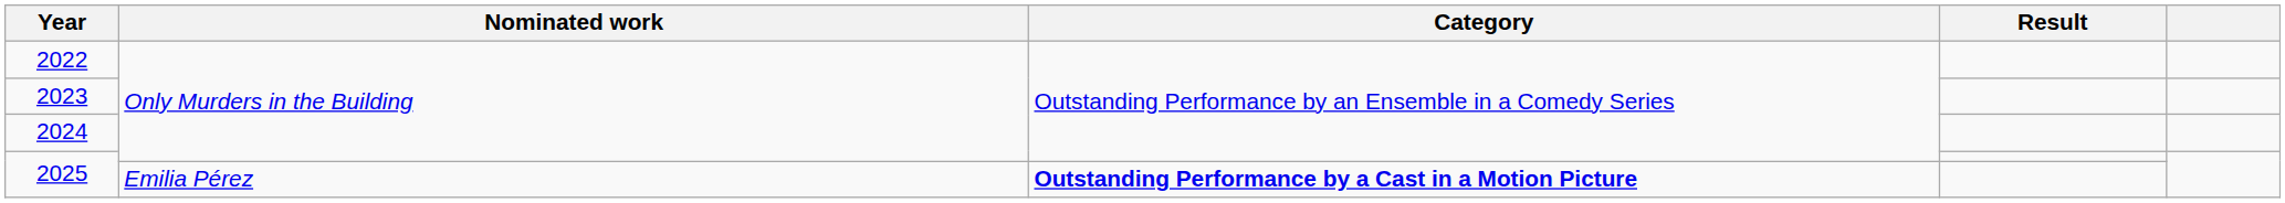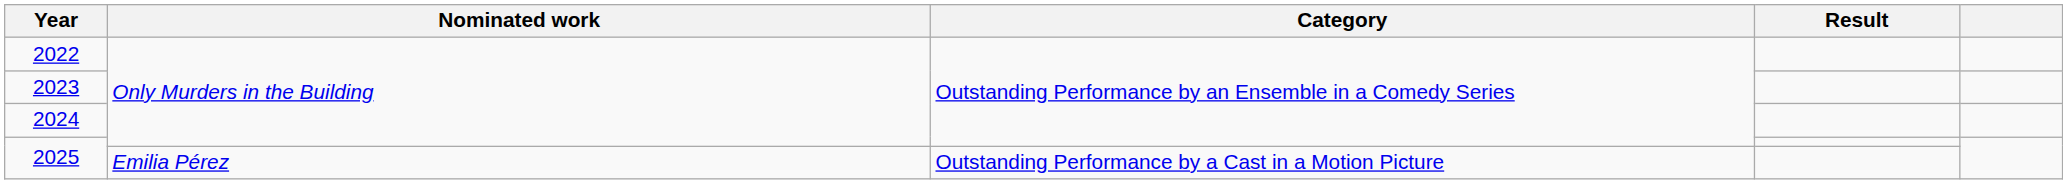2025 / Emilia Pérez | Category: bold -> normal
